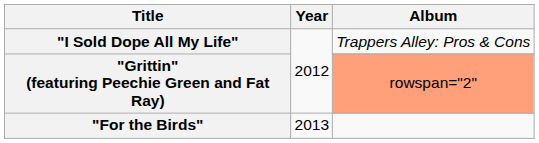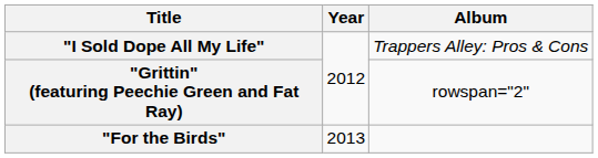"Grittin" (featuring Peechie Green and Fat Ray) | Album: lightsalmon background -> no background
